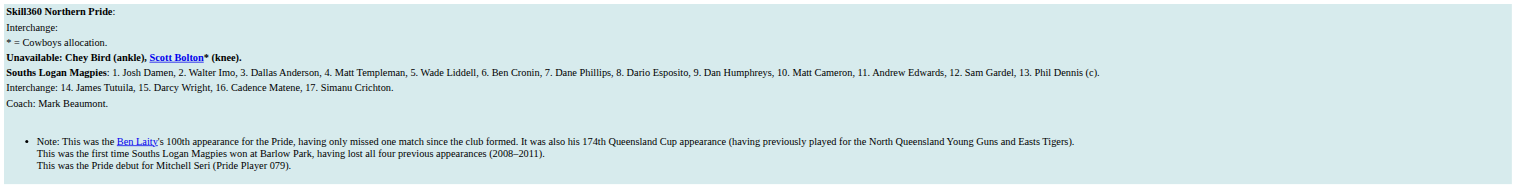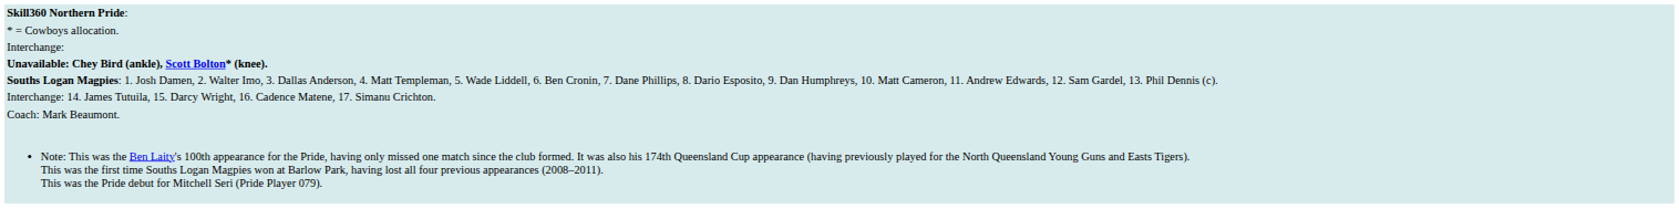row 2 | column 1: Interchange: -> * = Cowboys allocation.
row 3 | column 1: * = Cowboys allocation. -> Interchange:
